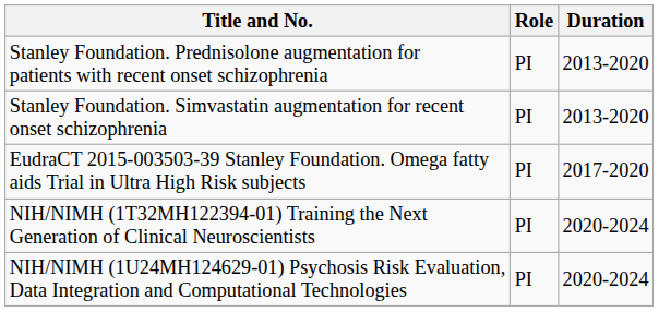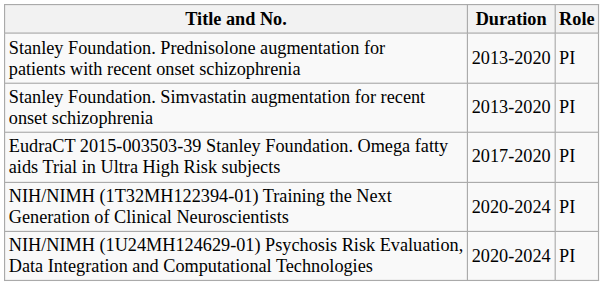columns swapped: Role <-> Duration
